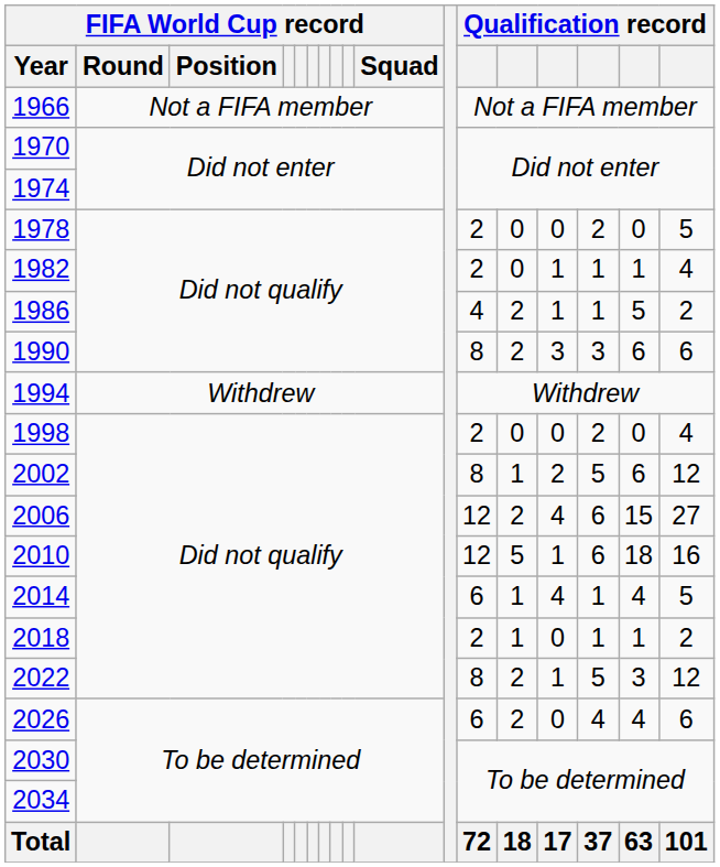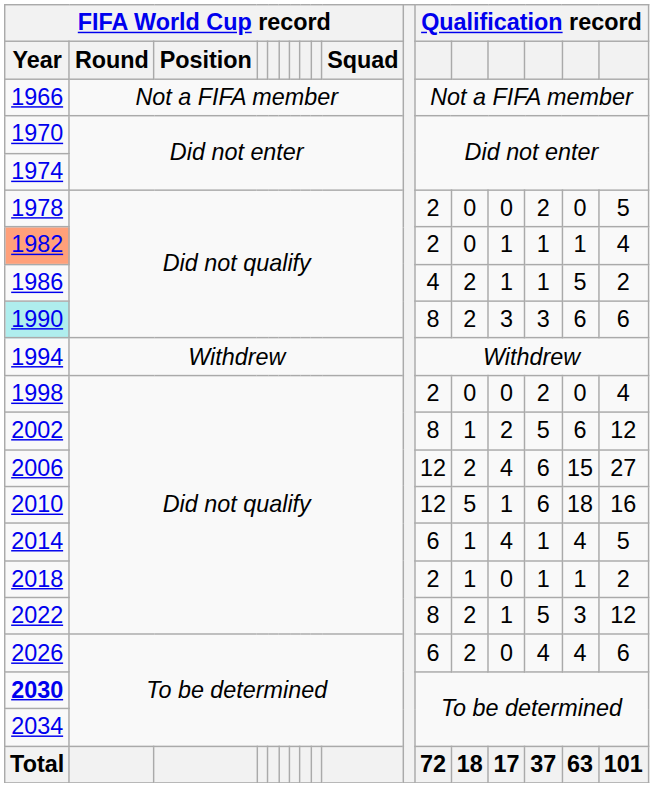1982 | FIFA World Cup record / Year: no background -> lightsalmon background
1990 | FIFA World Cup record / Year: no background -> paleturquoise background
2030 | FIFA World Cup record / Year: normal -> bold
